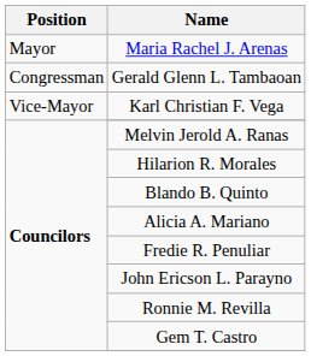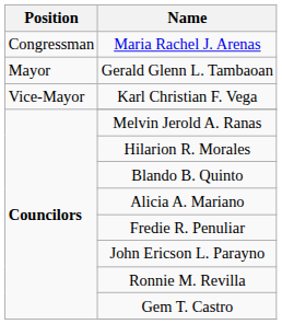row 2 | Position: Mayor -> Congressman
row 3 | Position: Congressman -> Mayor
